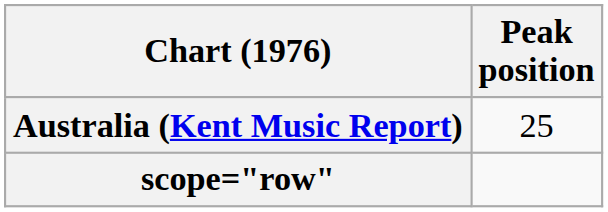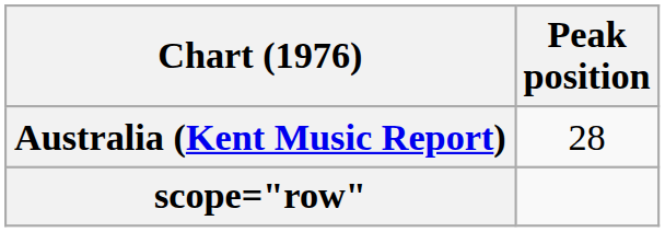Australia (Kent Music Report) | Peak position: 25 -> 28
